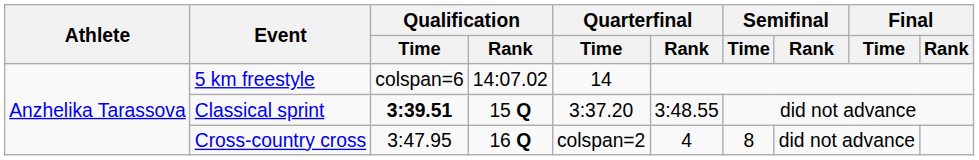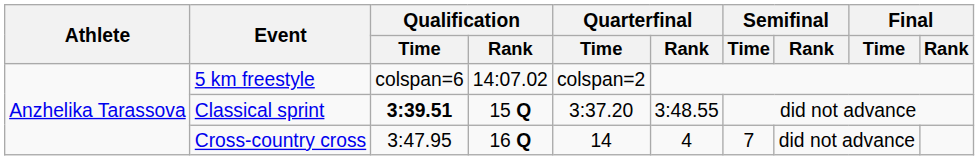5 km freestyle | Quarterfinal / Time: 14 -> colspan=2
Cross-country cross | Quarterfinal / Time: colspan=2 -> 14
Cross-country cross | Semifinal / Time: 8 -> 7
